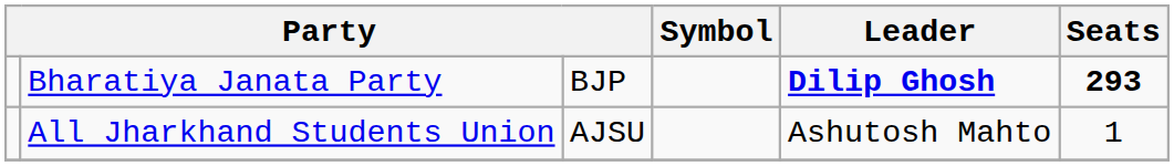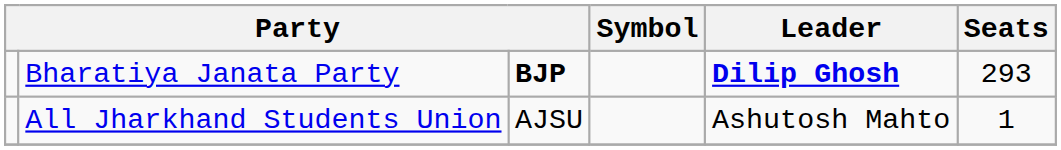Bharatiya Janata Party | column 3: normal -> bold
Bharatiya Janata Party | Seats: bold -> normal
